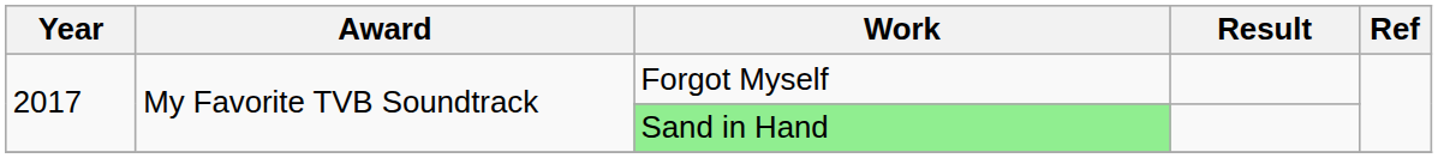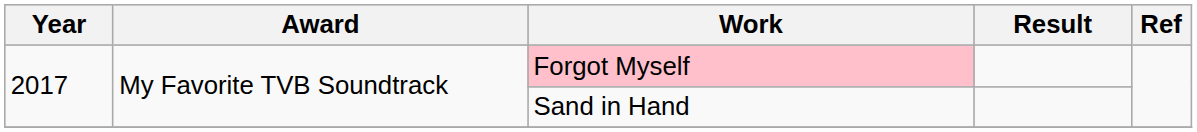Forgot Myself | Work: no background -> pink background
Sand in Hand | Work: lightgreen background -> no background
